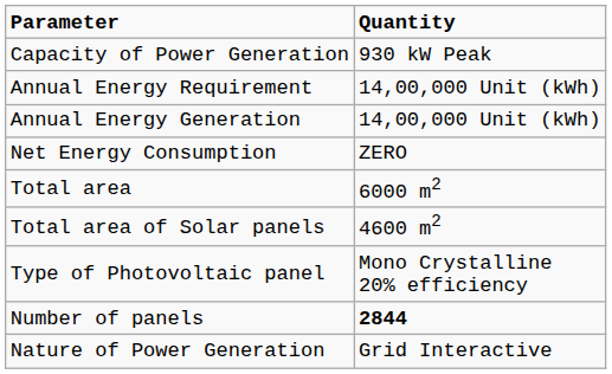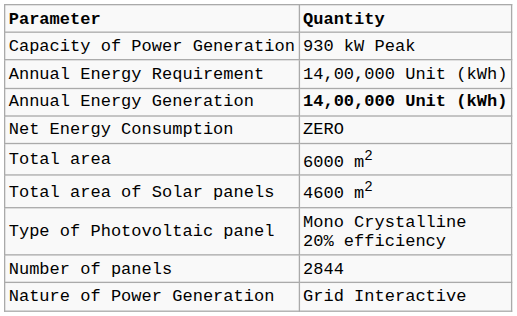Annual Energy Generation | Quantity: normal -> bold
Number of panels | Quantity: bold -> normal
